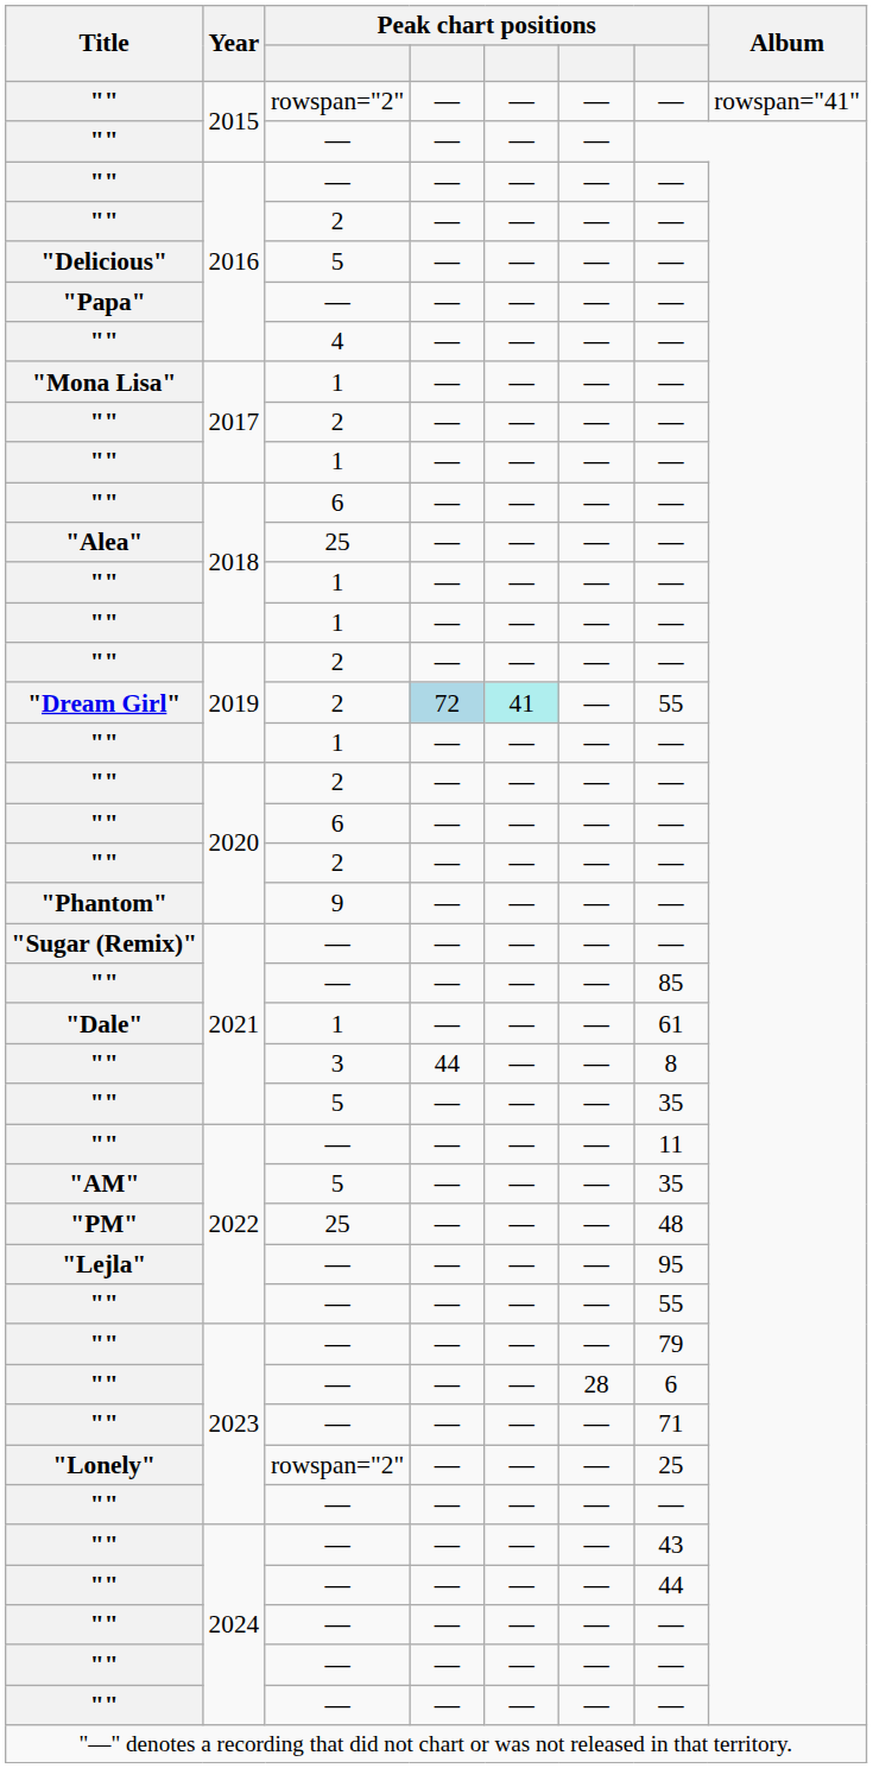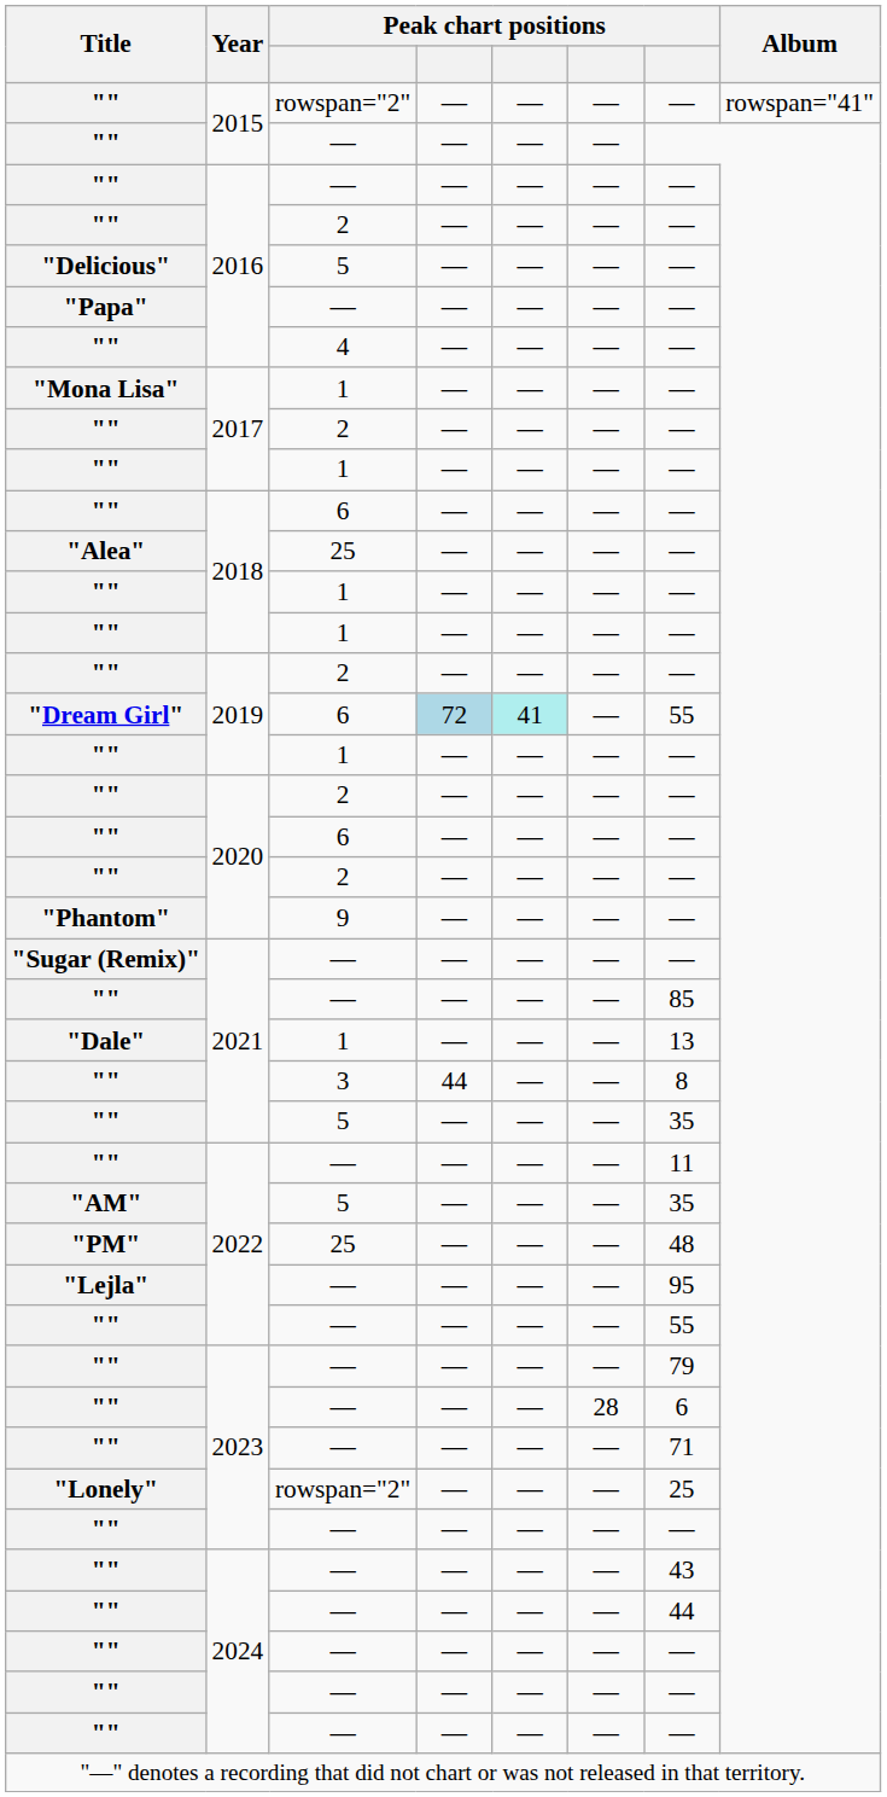"Dream Girl" | column 3: 2 -> 6
"Dale" | column 7: 61 -> 13
